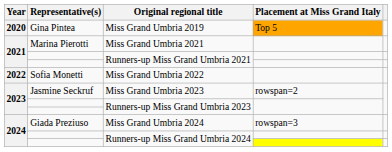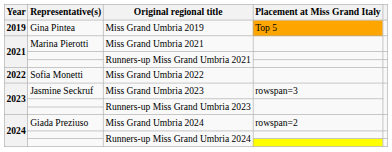Miss Grand Umbria 2019 | Year: 2020 -> 2019
Miss Grand Umbria 2023 | Placement at Miss Grand Italy: rowspan=2 -> rowspan=3
Miss Grand Umbria 2024 | Placement at Miss Grand Italy: rowspan=3 -> rowspan=2
